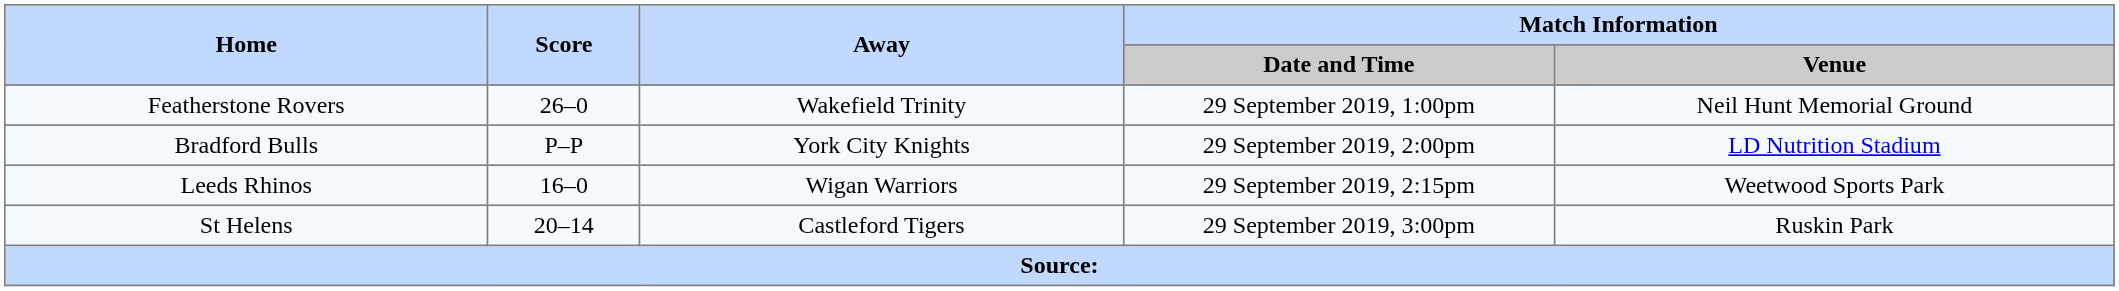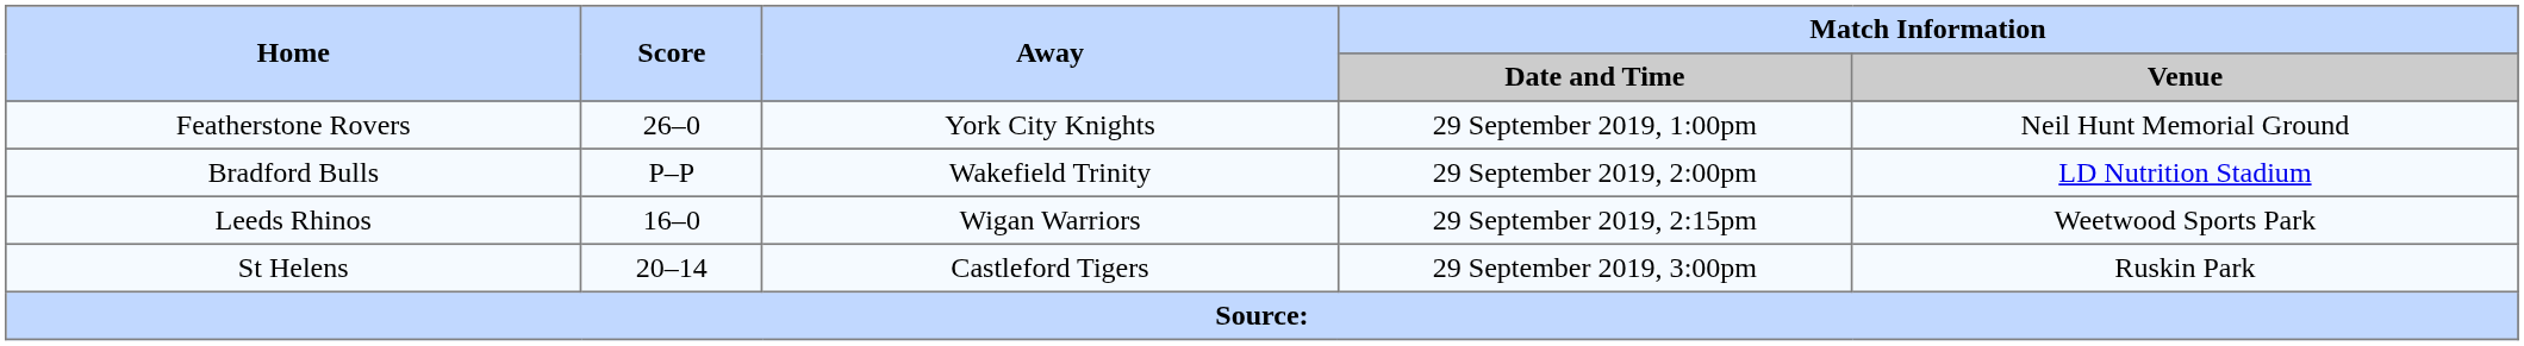Featherstone Rovers | Away: Wakefield Trinity -> York City Knights
Bradford Bulls | Away: York City Knights -> Wakefield Trinity
